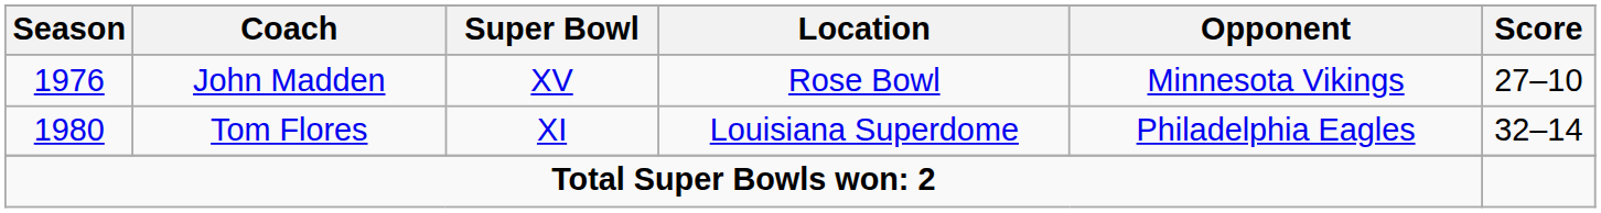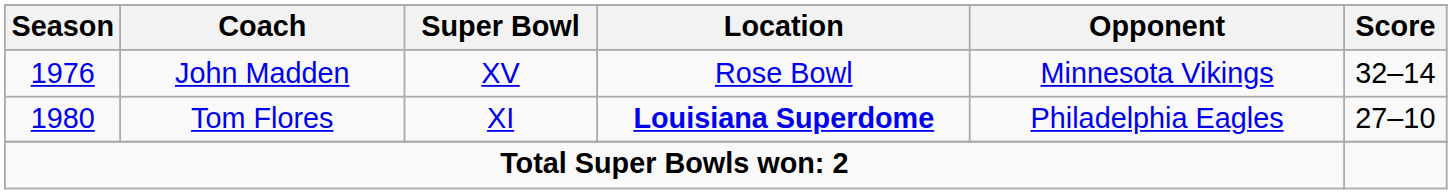John Madden | Score: 27–10 -> 32–14
Tom Flores | Location: normal -> bold
Tom Flores | Score: 32–14 -> 27–10
